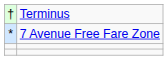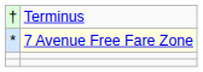row 2 | column 2: no background -> lightyellow background
